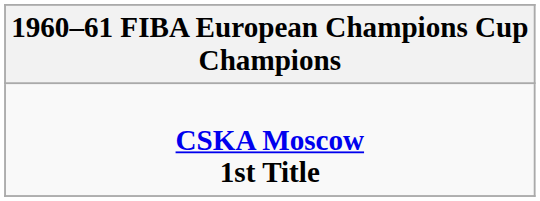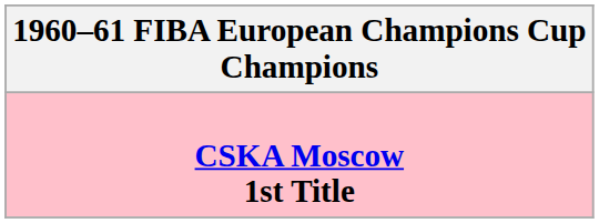row 2 | column 1: no background -> pink background
